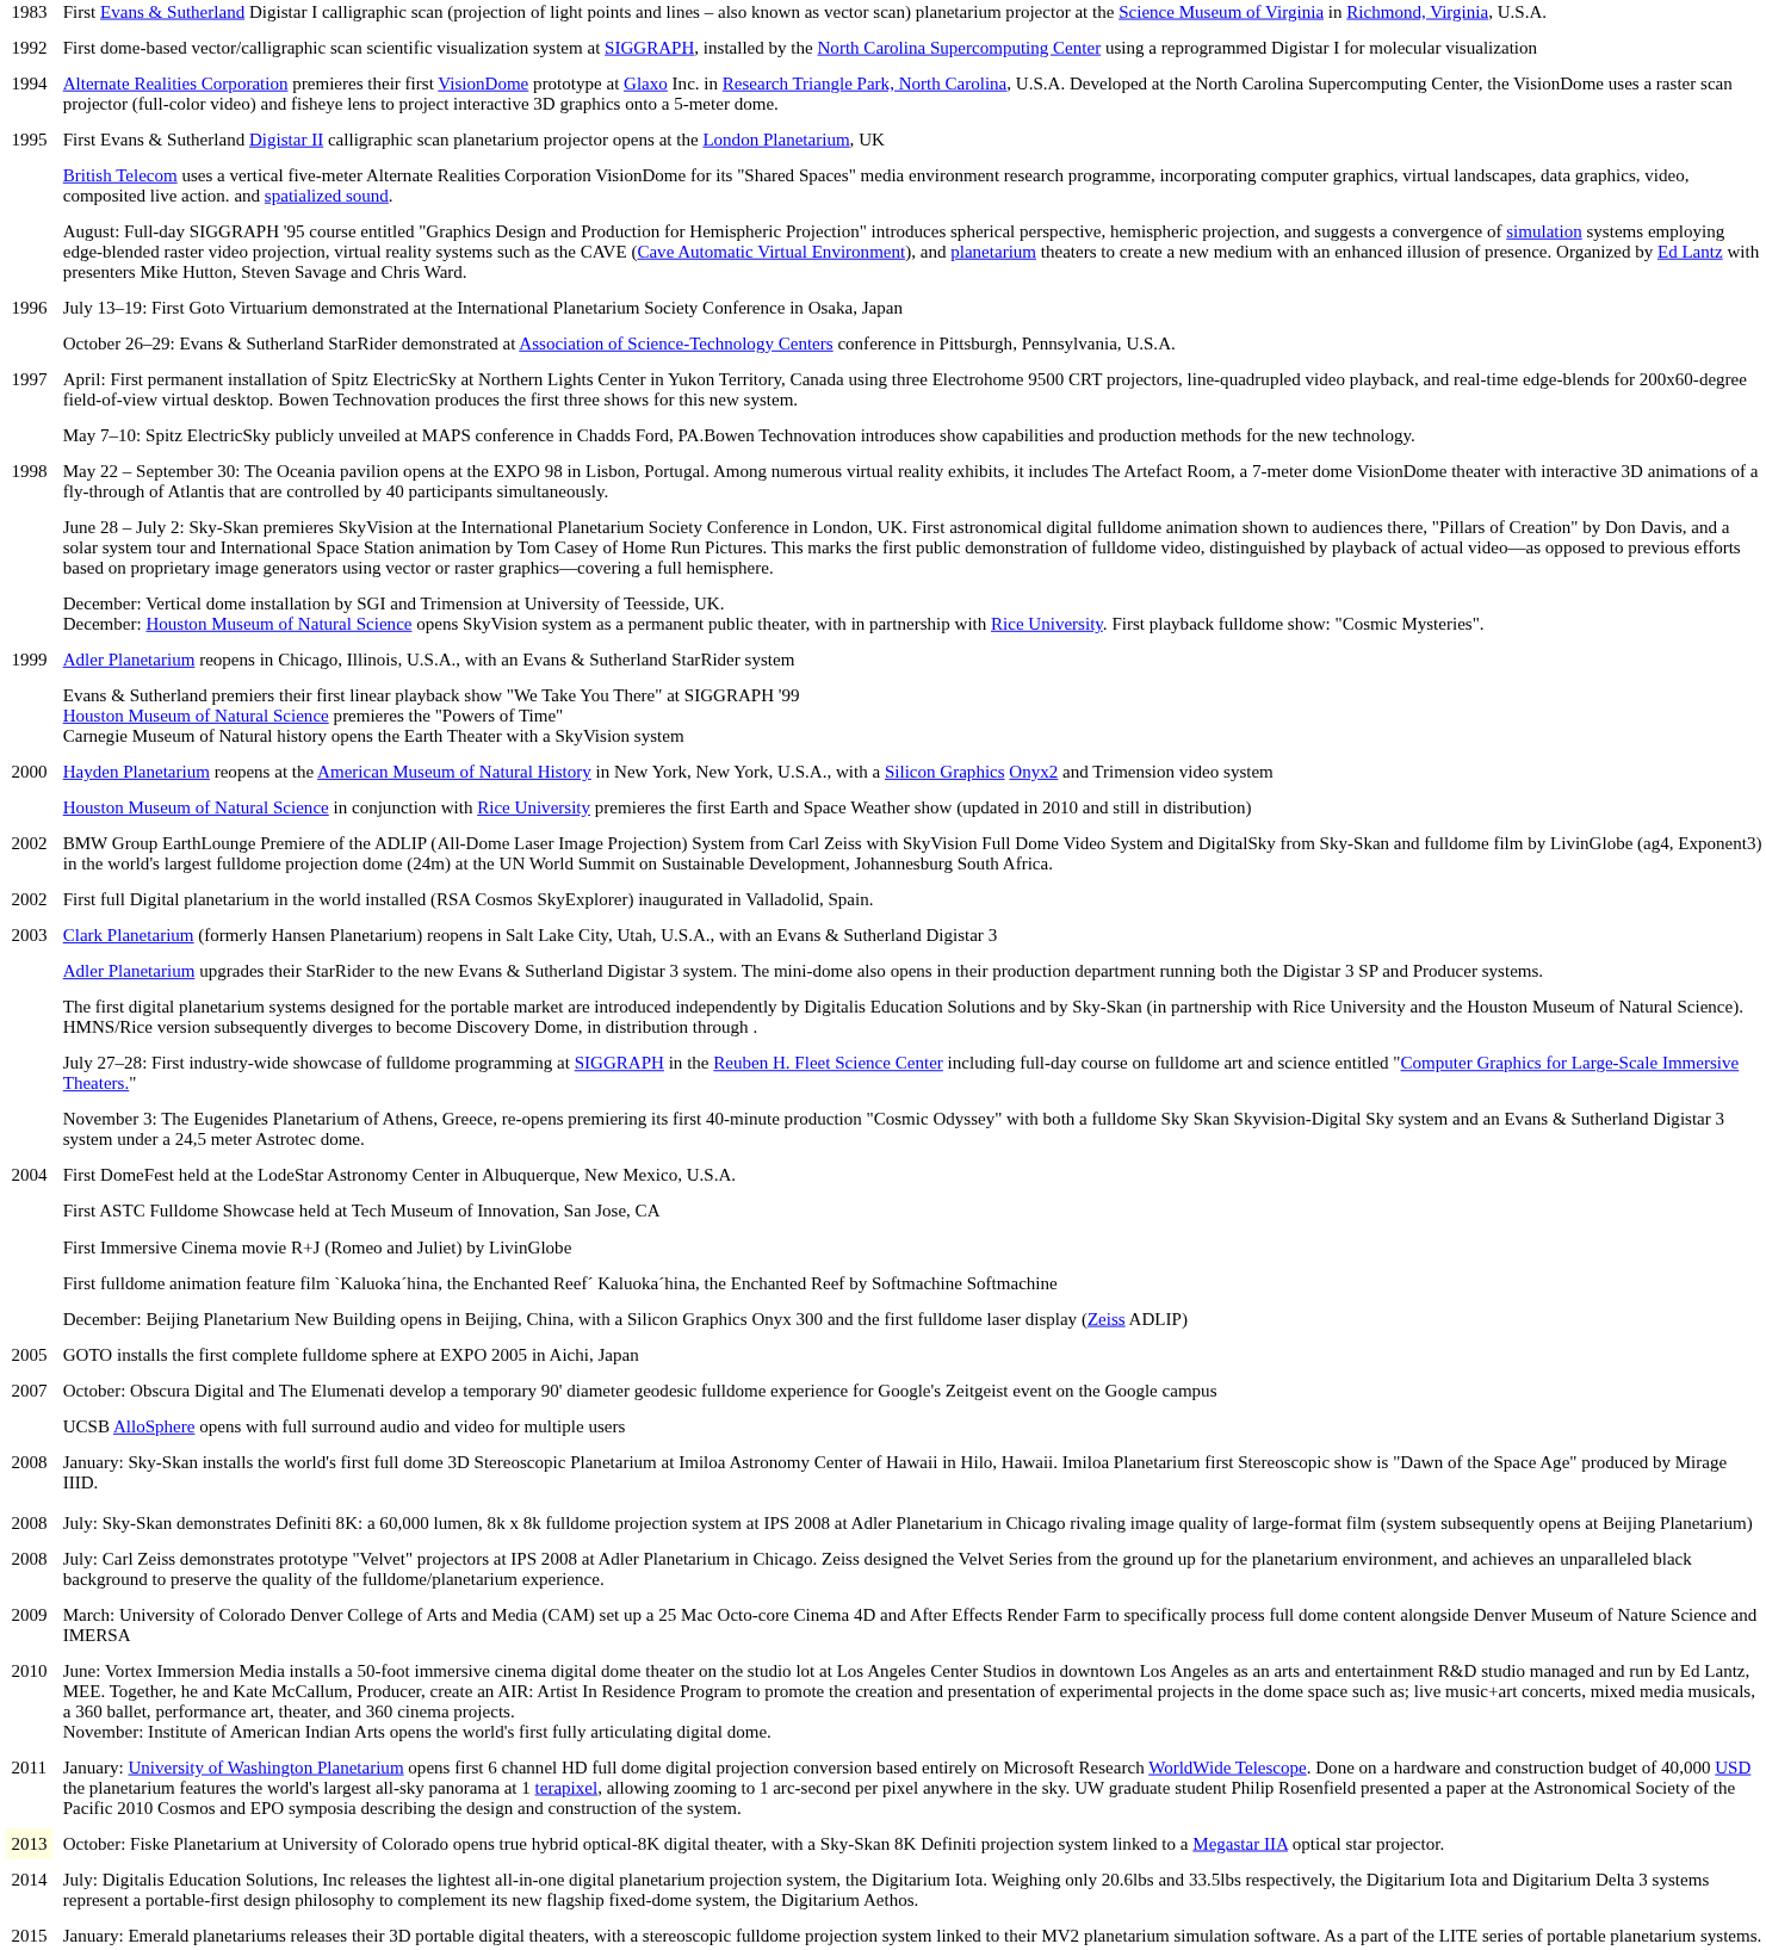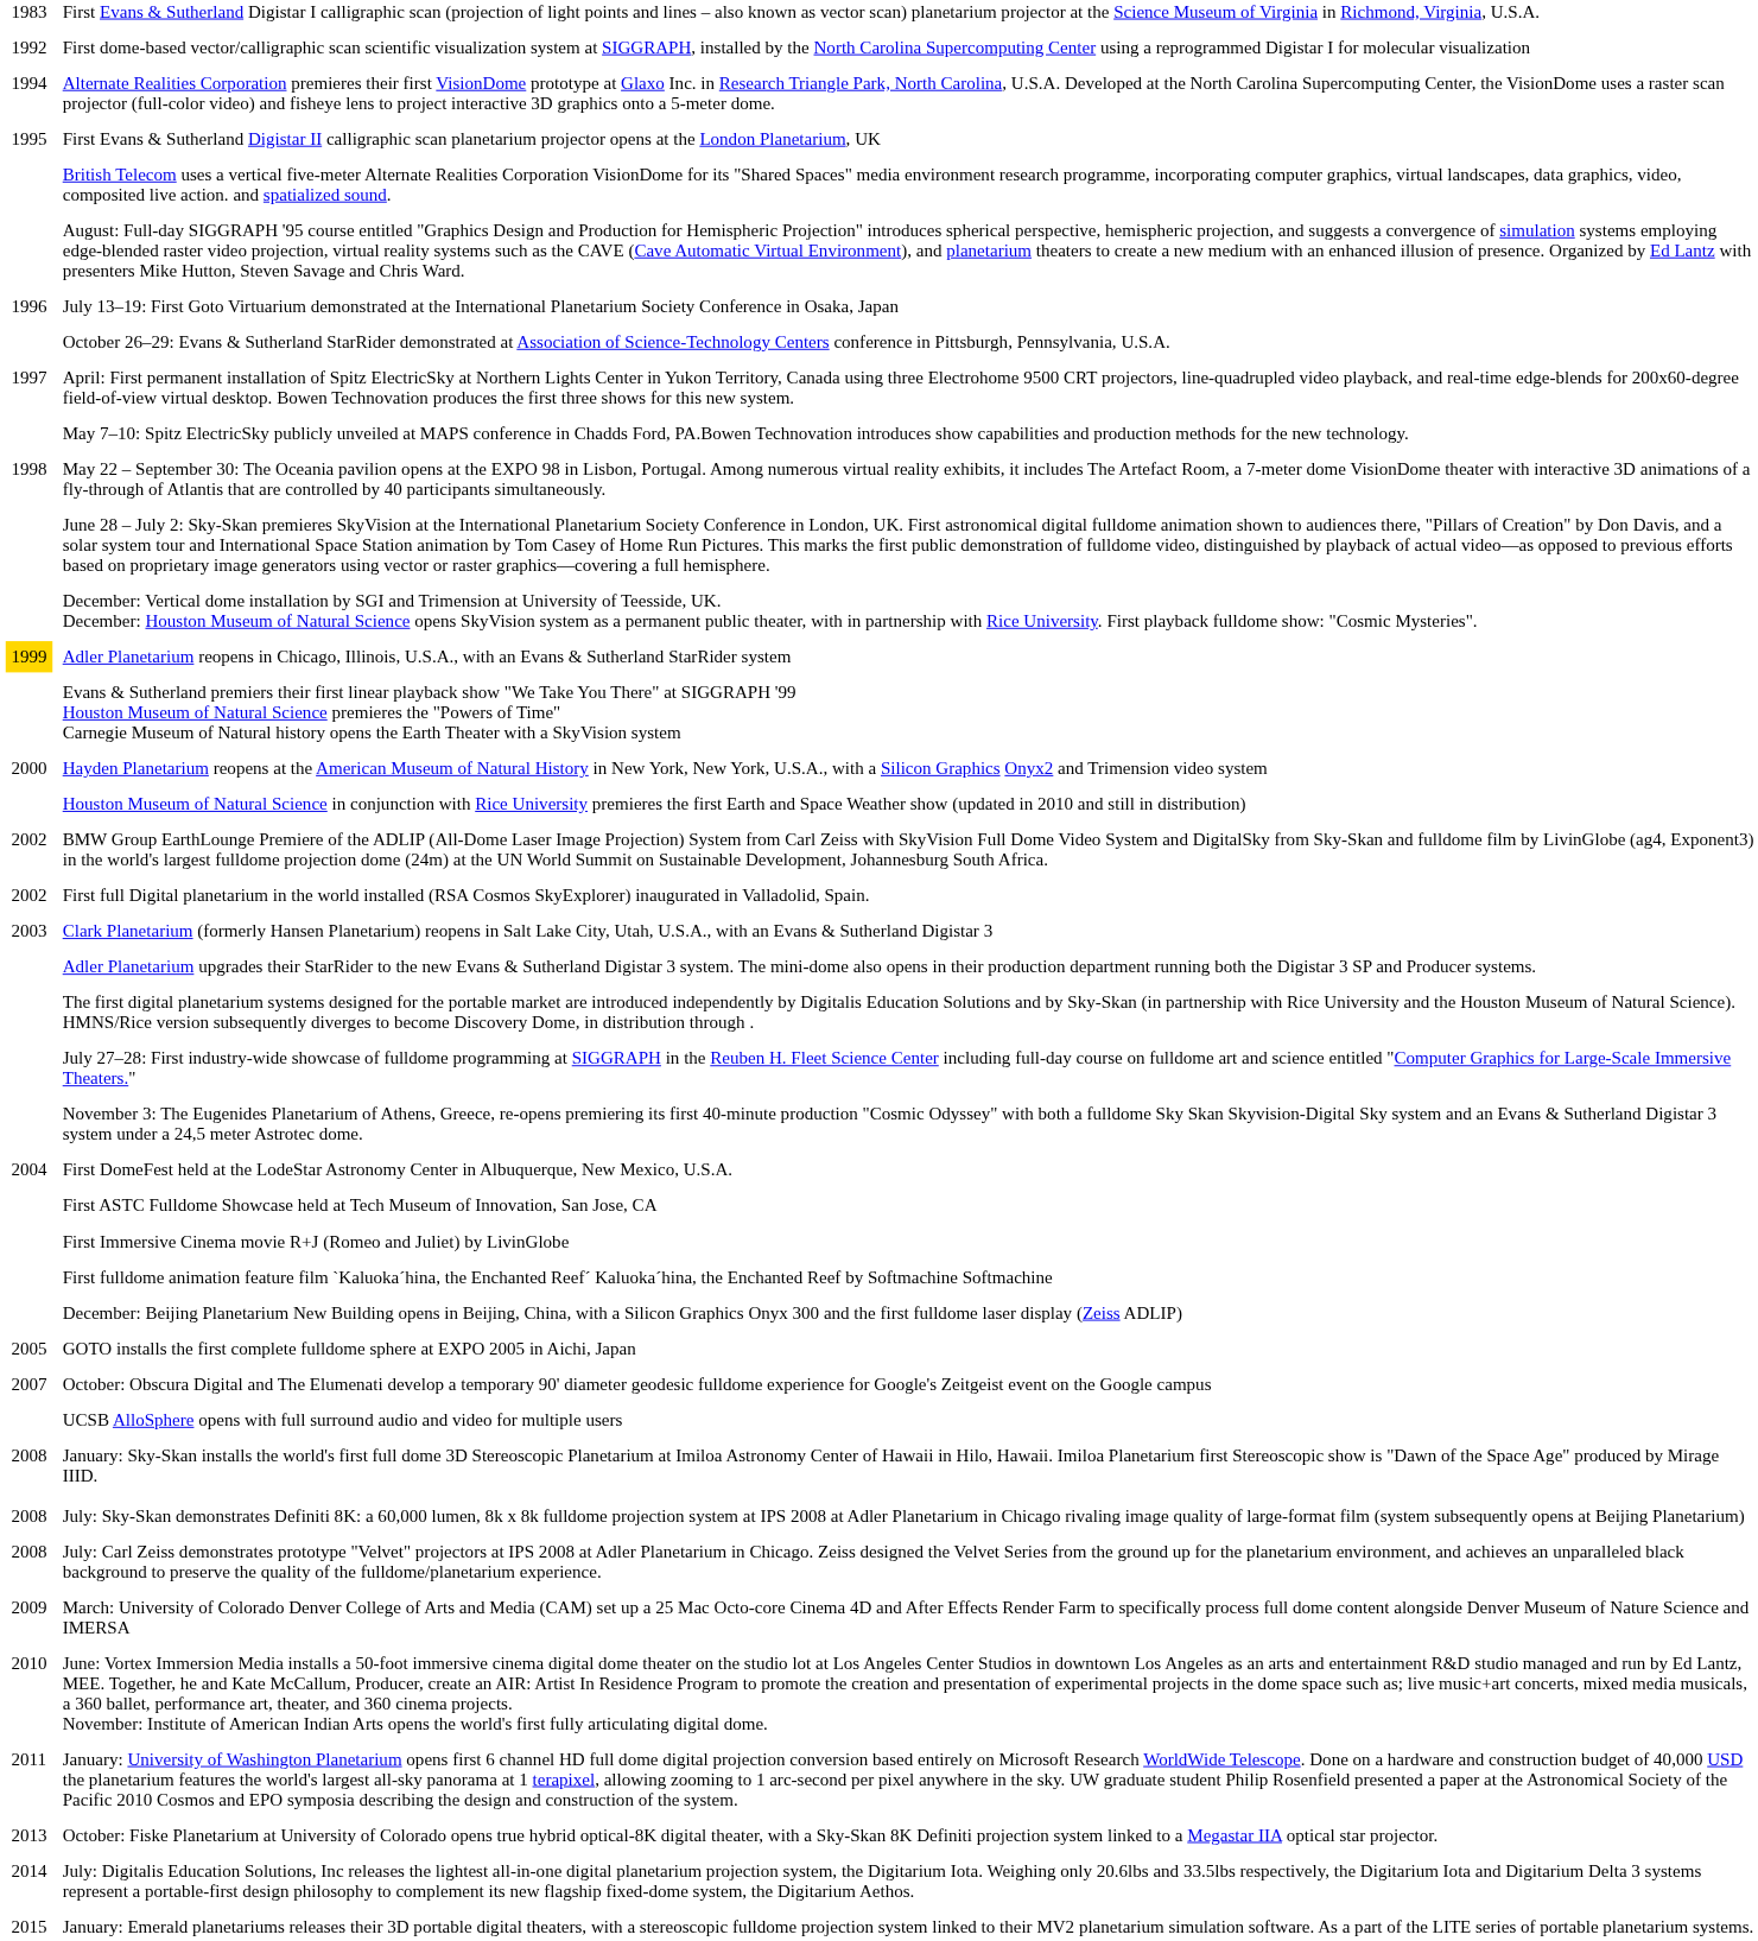row 14 | column 1: no background -> gold background
row 39 | column 1: lightyellow background -> no background
